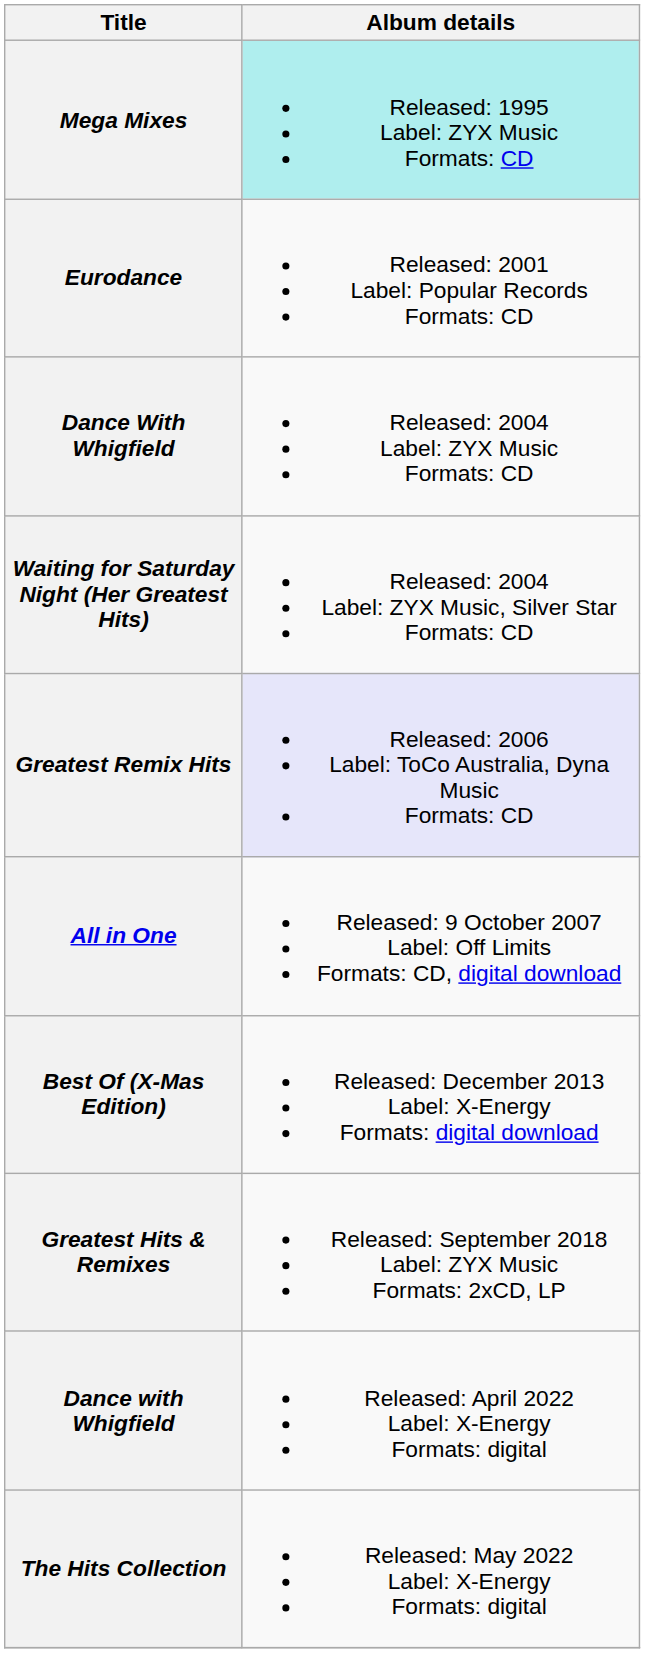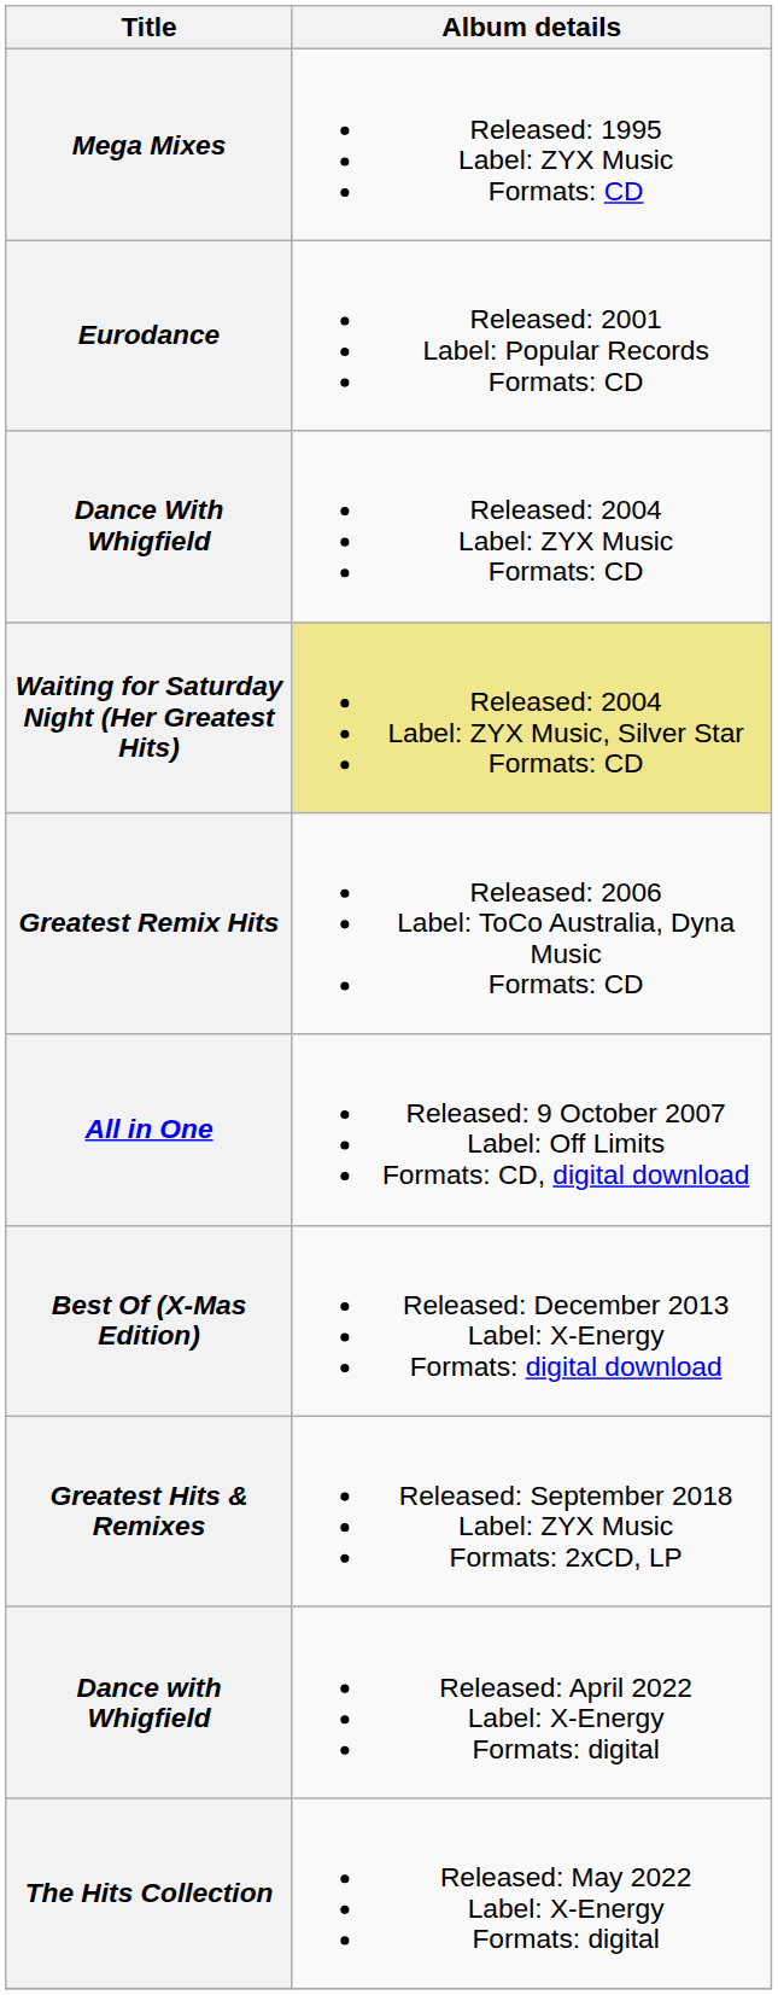Mega Mixes | Album details: paleturquoise background -> no background
Waiting for Saturday Night (Her Greatest Hits) | Album details: no background -> khaki background
Greatest Remix Hits | Album details: lavender background -> no background
